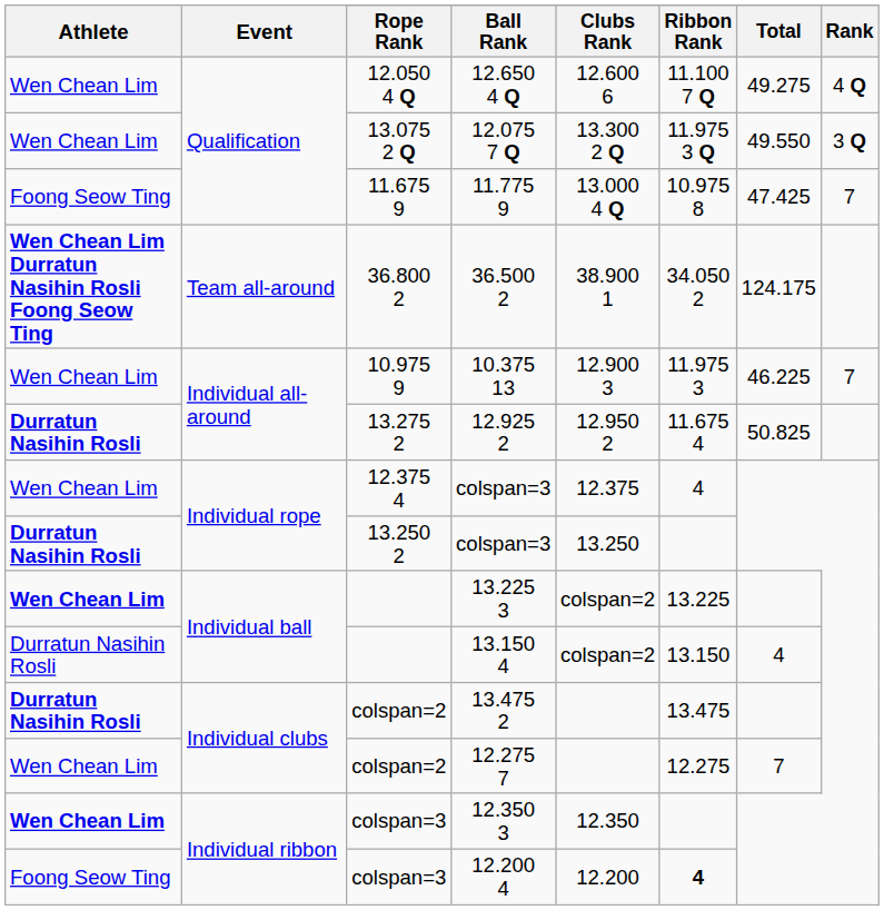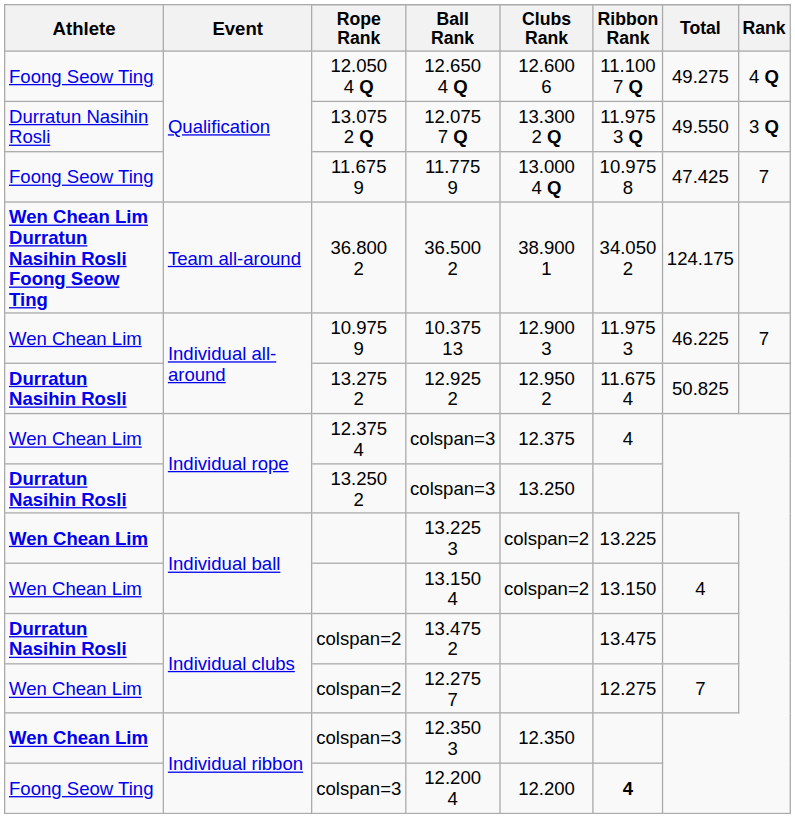12.650 4 Q | Athlete: Wen Chean Lim -> Foong Seow Ting
12.075 7 Q | Athlete: Wen Chean Lim -> Durratun Nasihin Rosli
13.150 4 | Athlete: Durratun Nasihin Rosli -> Wen Chean Lim
